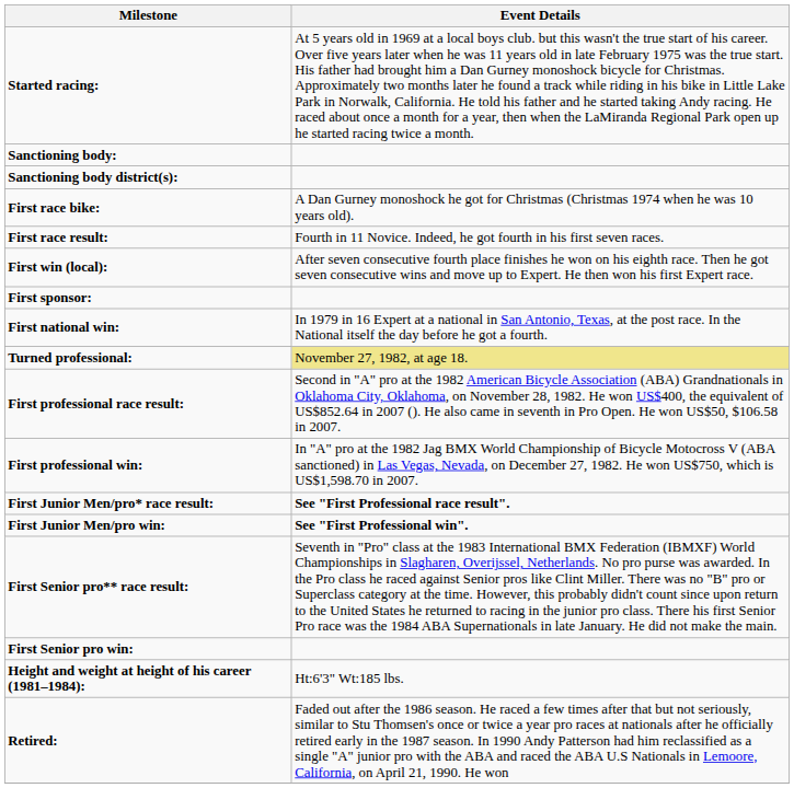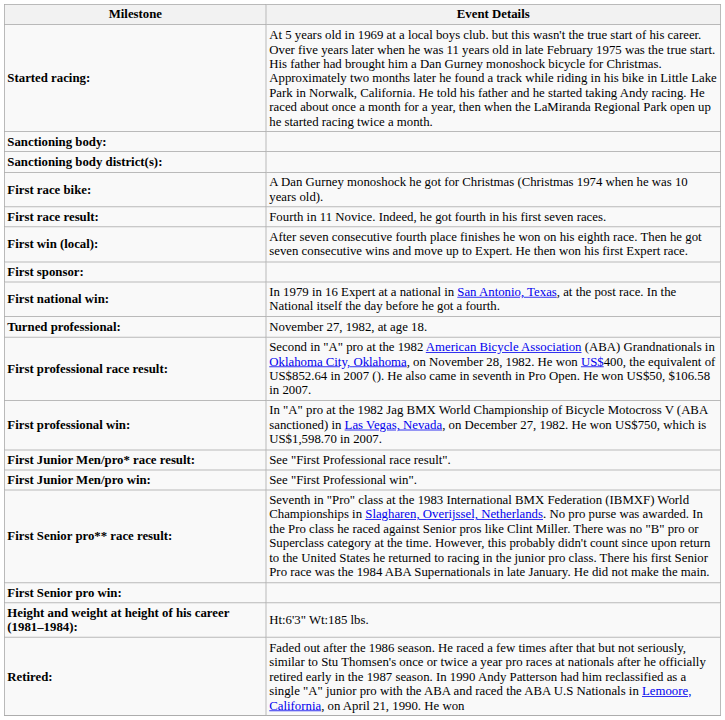Turned professional: | Event Details: khaki background -> no background
First Junior Men/pro* race result: | Event Details: bold -> normal
First Junior Men/pro win: | Event Details: bold -> normal
